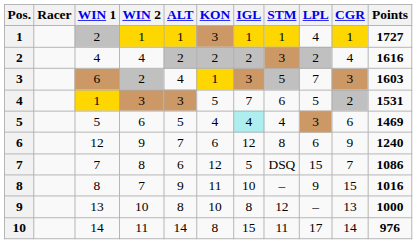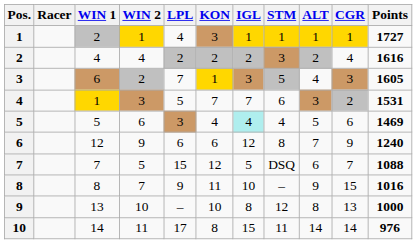columns swapped: ALT <-> LPL
row 4 | Points: 1603 -> 1605
row 5 | KON: 5 -> 7
row 8 | WIN 2: 8 -> 5
row 8 | Points: 1086 -> 1088
